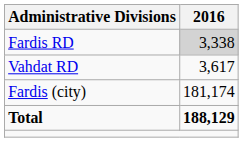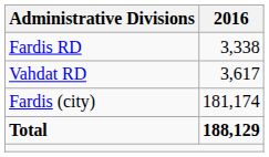Fardis RD | 2016: lightgrey background -> no background
